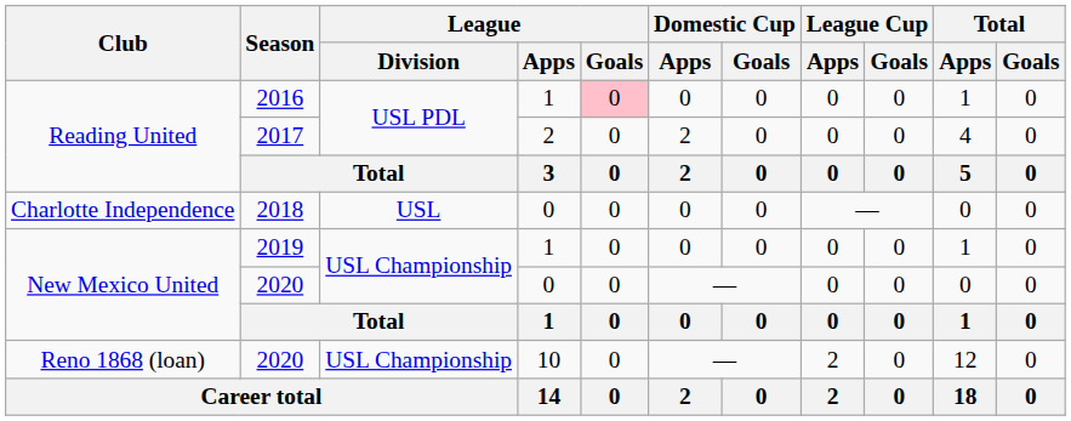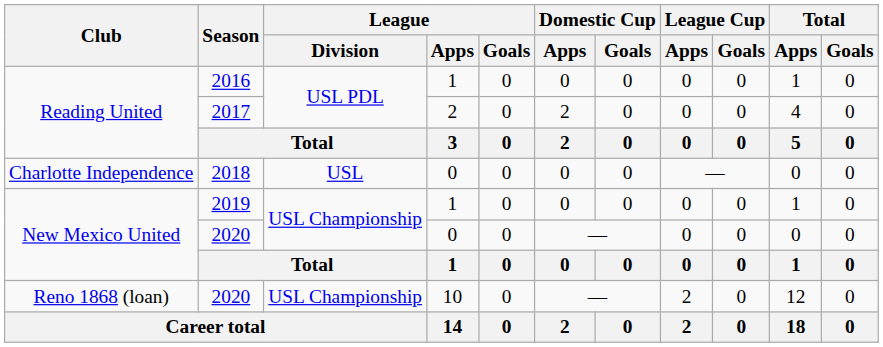2016 | League / Goals: pink background -> no background
